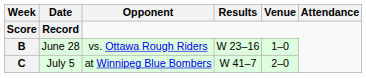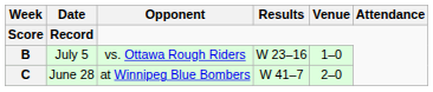B | Date / Record: June 28 -> July 5
C | Date / Record: July 5 -> June 28
